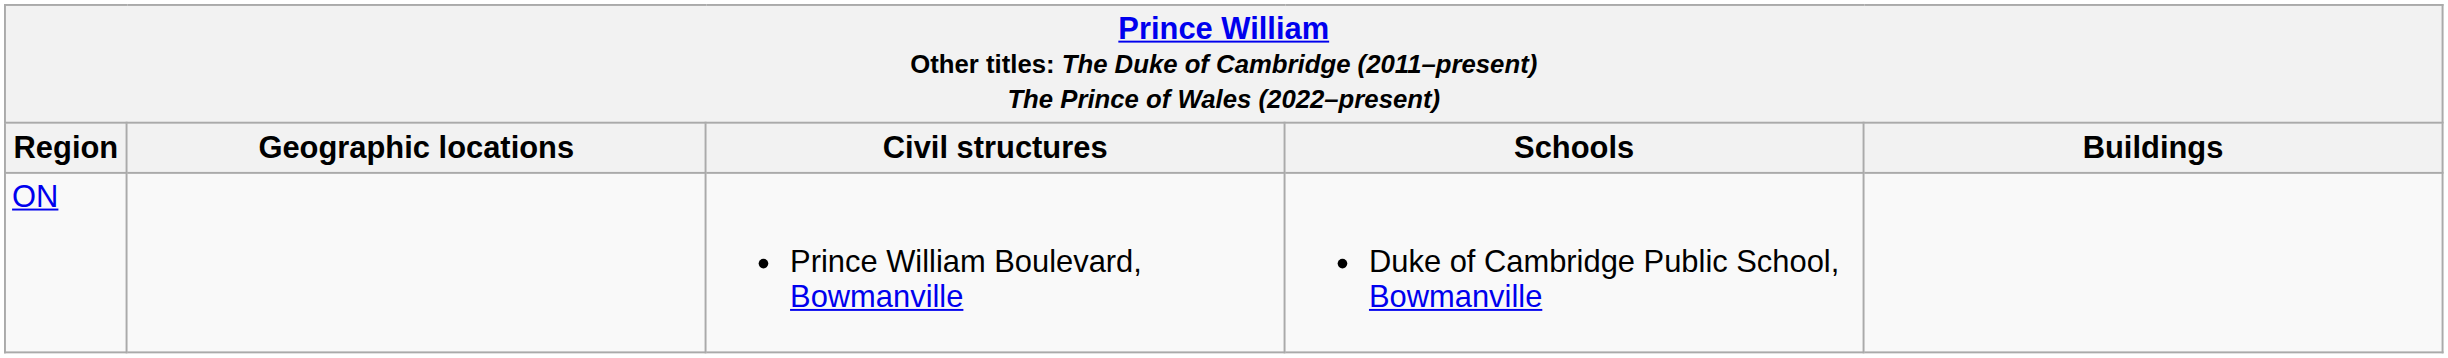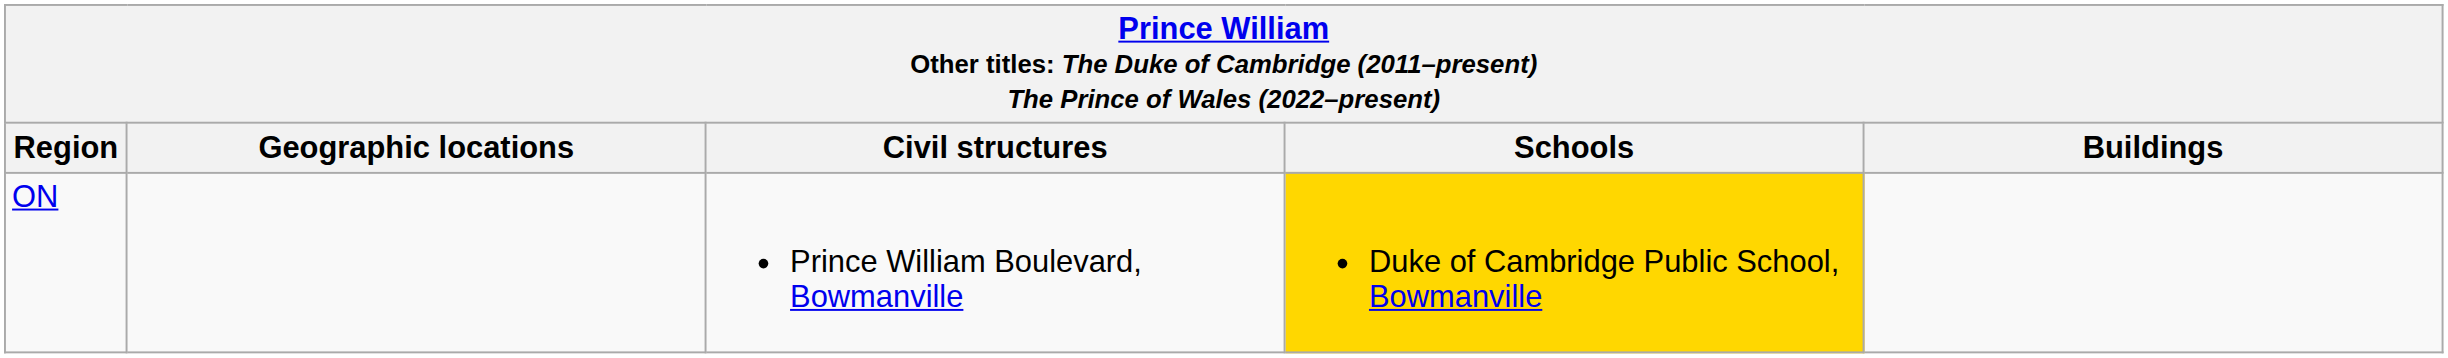ON | Schools: no background -> gold background
